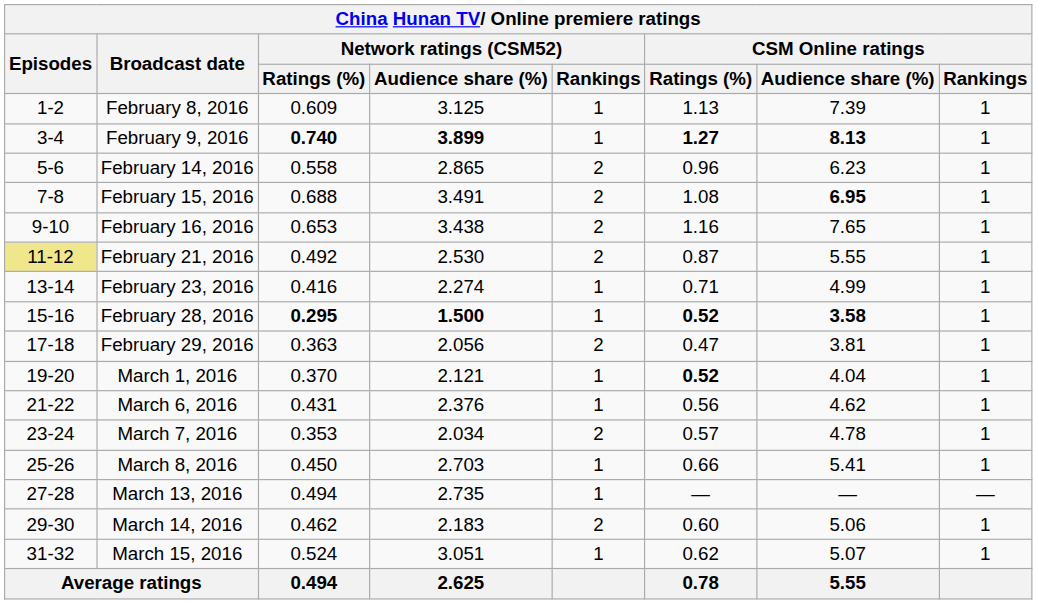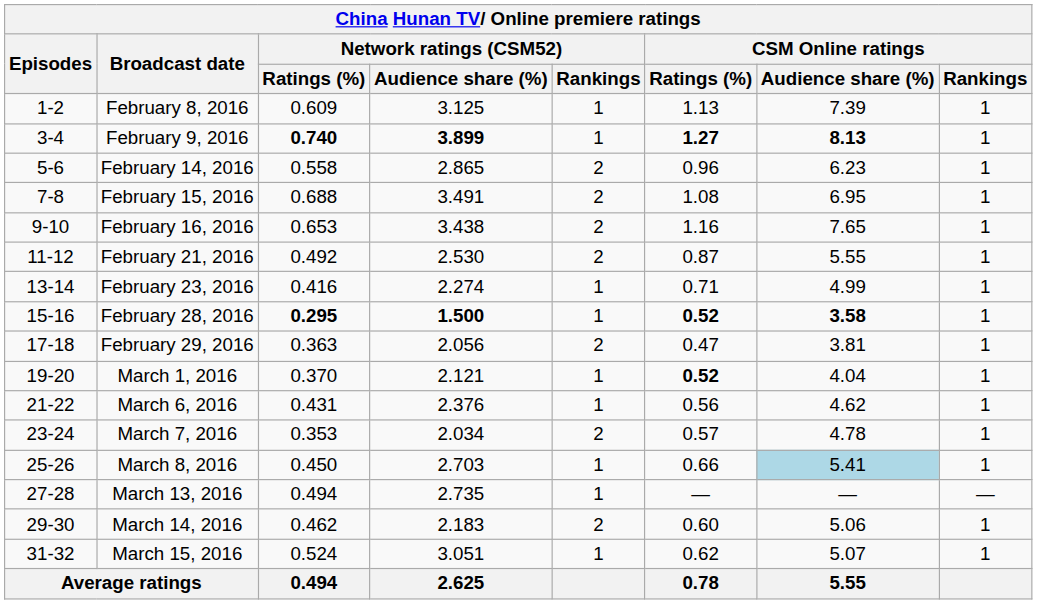February 15, 2016 | CSM Online ratings / Audience share (%): bold -> normal
February 21, 2016 | Episodes: khaki background -> no background
March 8, 2016 | CSM Online ratings / Audience share (%): no background -> lightblue background
